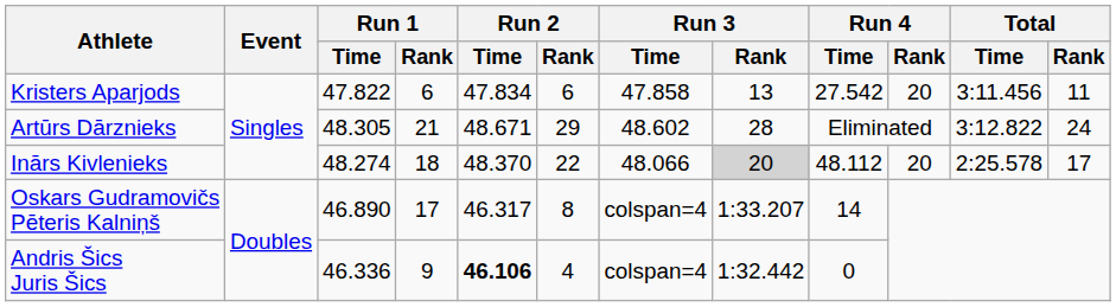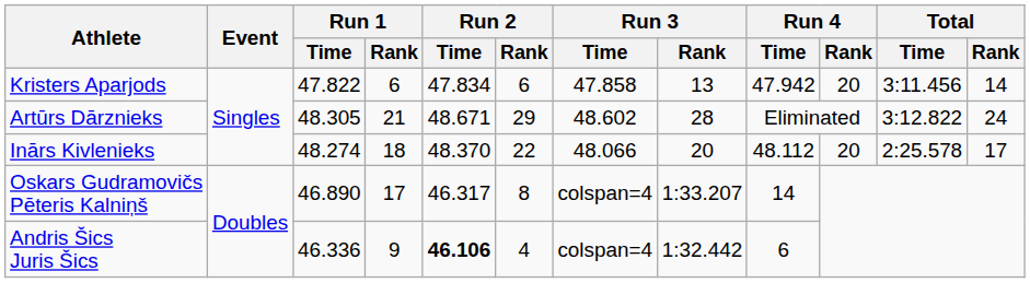Kristers Aparjods | Run 4 / Time: 27.542 -> 47.942
Kristers Aparjods | Total / Rank: 11 -> 14
Inārs Kivlenieks | Run 3 / Rank: lightgrey background -> no background
Andris Šics Juris Šics | Run 4 / Time: 0 -> 6
